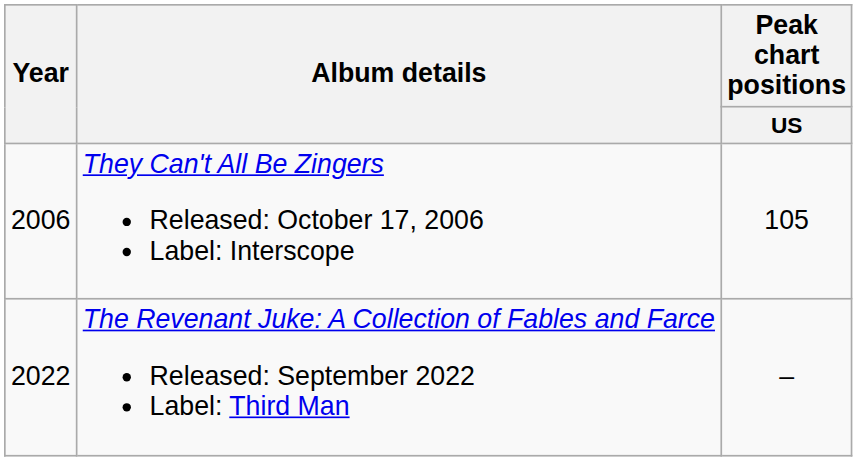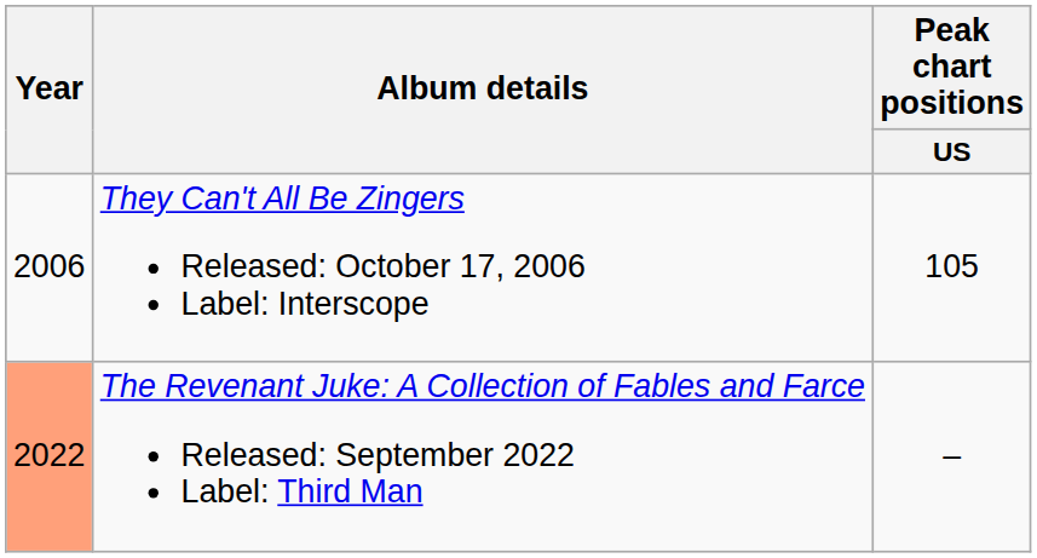row 4 | Year: no background -> lightsalmon background
